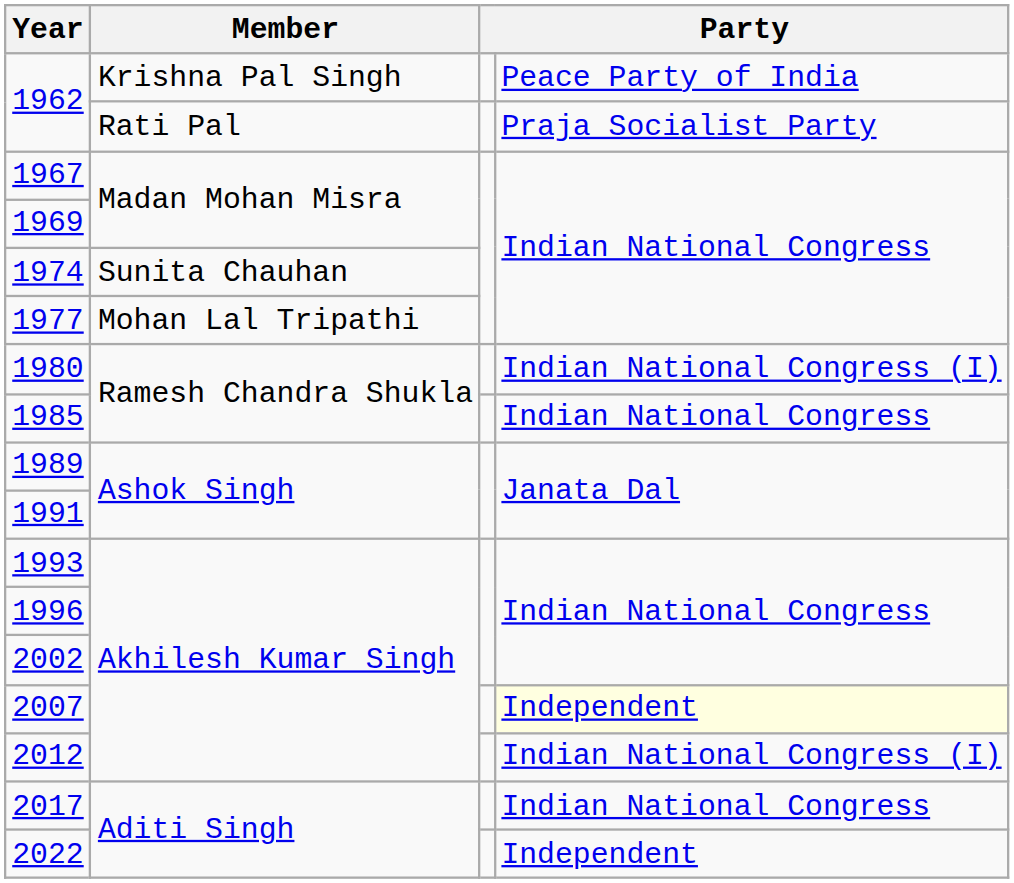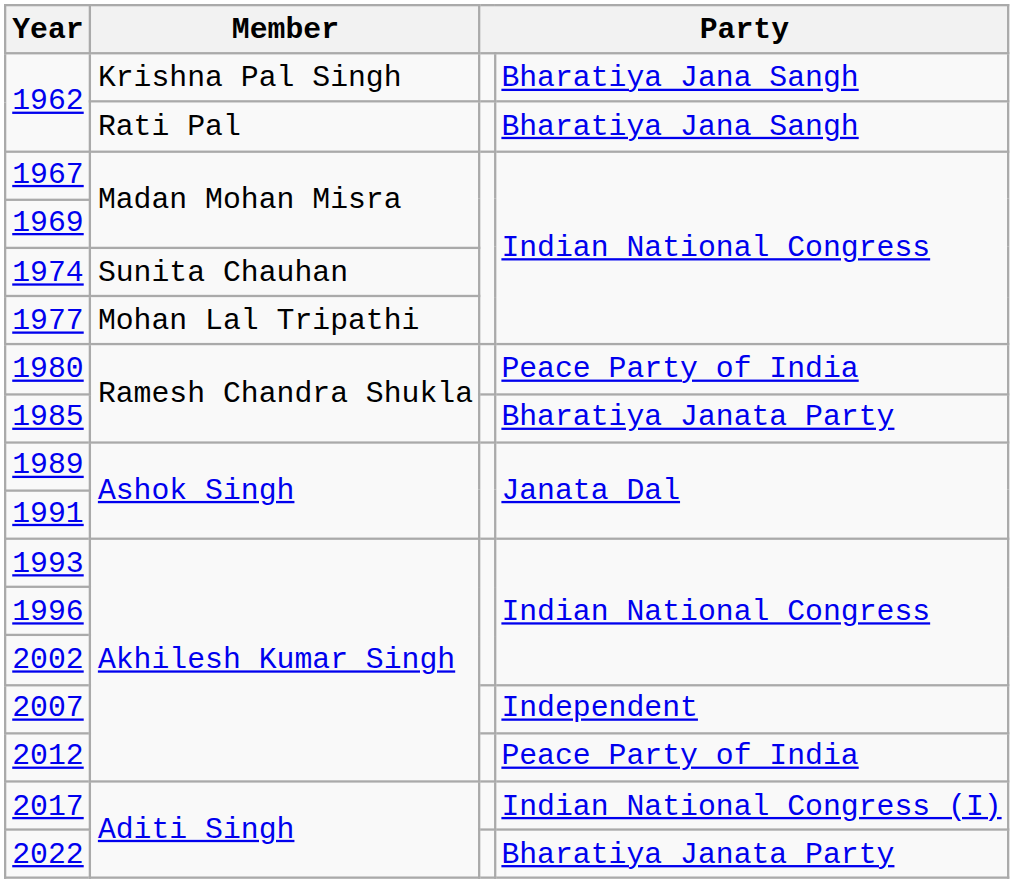1962 / Krishna Pal Singh | column 4: Peace Party of India -> Bharatiya Jana Sangh
1962 / Rati Pal | column 4: Praja Socialist Party -> Bharatiya Jana Sangh
1980 | column 4: Indian National Congress (I) -> Peace Party of India
1985 | column 4: Indian National Congress -> Bharatiya Janata Party
2007 | column 4: lightyellow background -> no background
2012 | column 4: Indian National Congress (I) -> Peace Party of India
2017 | column 4: Indian National Congress -> Indian National Congress (I)
2022 | column 4: Independent -> Bharatiya Janata Party
